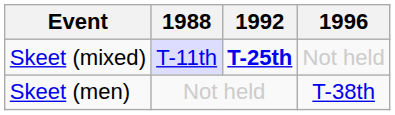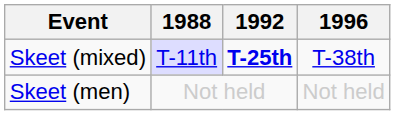Skeet (mixed) | 1996: Not held -> T-38th
Skeet (men) | 1996: T-38th -> Not held
